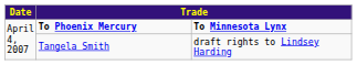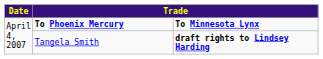Tangela Smith | column 3: normal -> bold
